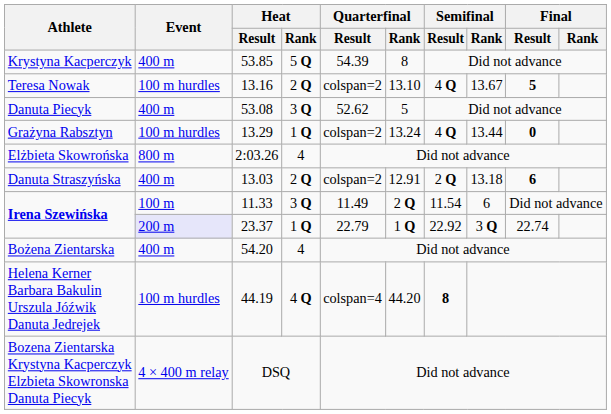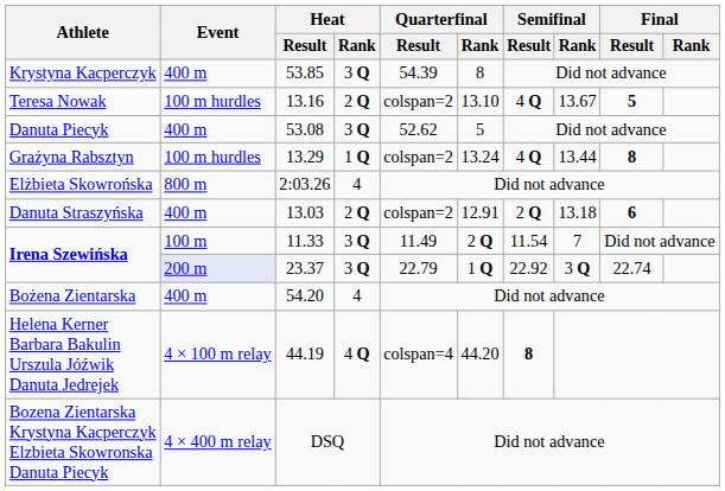Krystyna Kacperczyk | Heat / Rank: 5 Q -> 3 Q
Grażyna Rabsztyn | Final / Result: 0 -> 8
Irena Szewińska / 11.33 | Semifinal / Rank: 6 -> 7
Irena Szewińska / 23.37 | Heat / Rank: 1 Q -> 3 Q
Helena Kerner Barbara Bakulin Urszula Jóźwik Danuta Jedrejek | Event: 100 m hurdles -> 4 × 100 m relay
